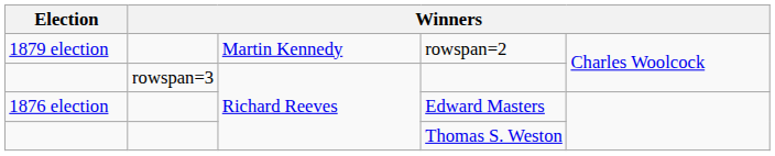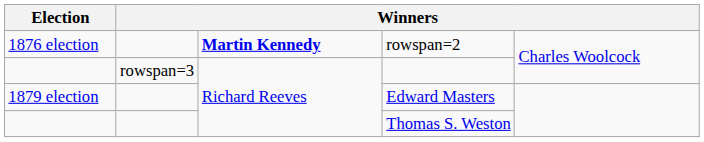rowspan=2 | Election: 1879 election -> 1876 election
rowspan=2 | column 3: normal -> bold
Edward Masters | Election: 1876 election -> 1879 election
